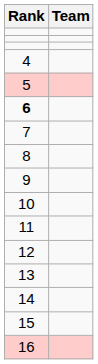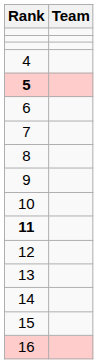row 6 | Rank: normal -> bold
row 7 | Rank: bold -> normal
row 12 | Rank: normal -> bold
